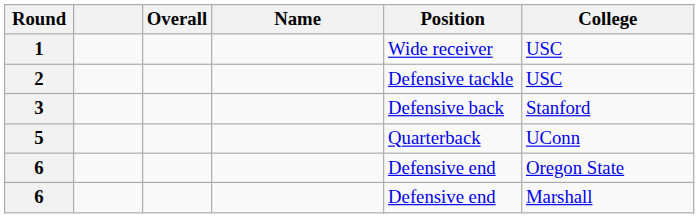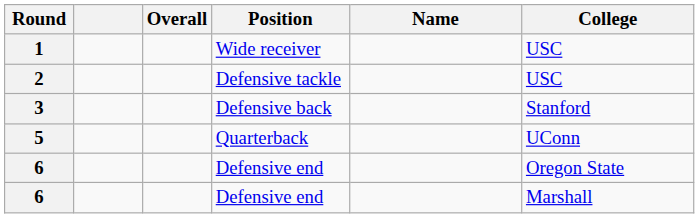columns swapped: Name <-> Position
